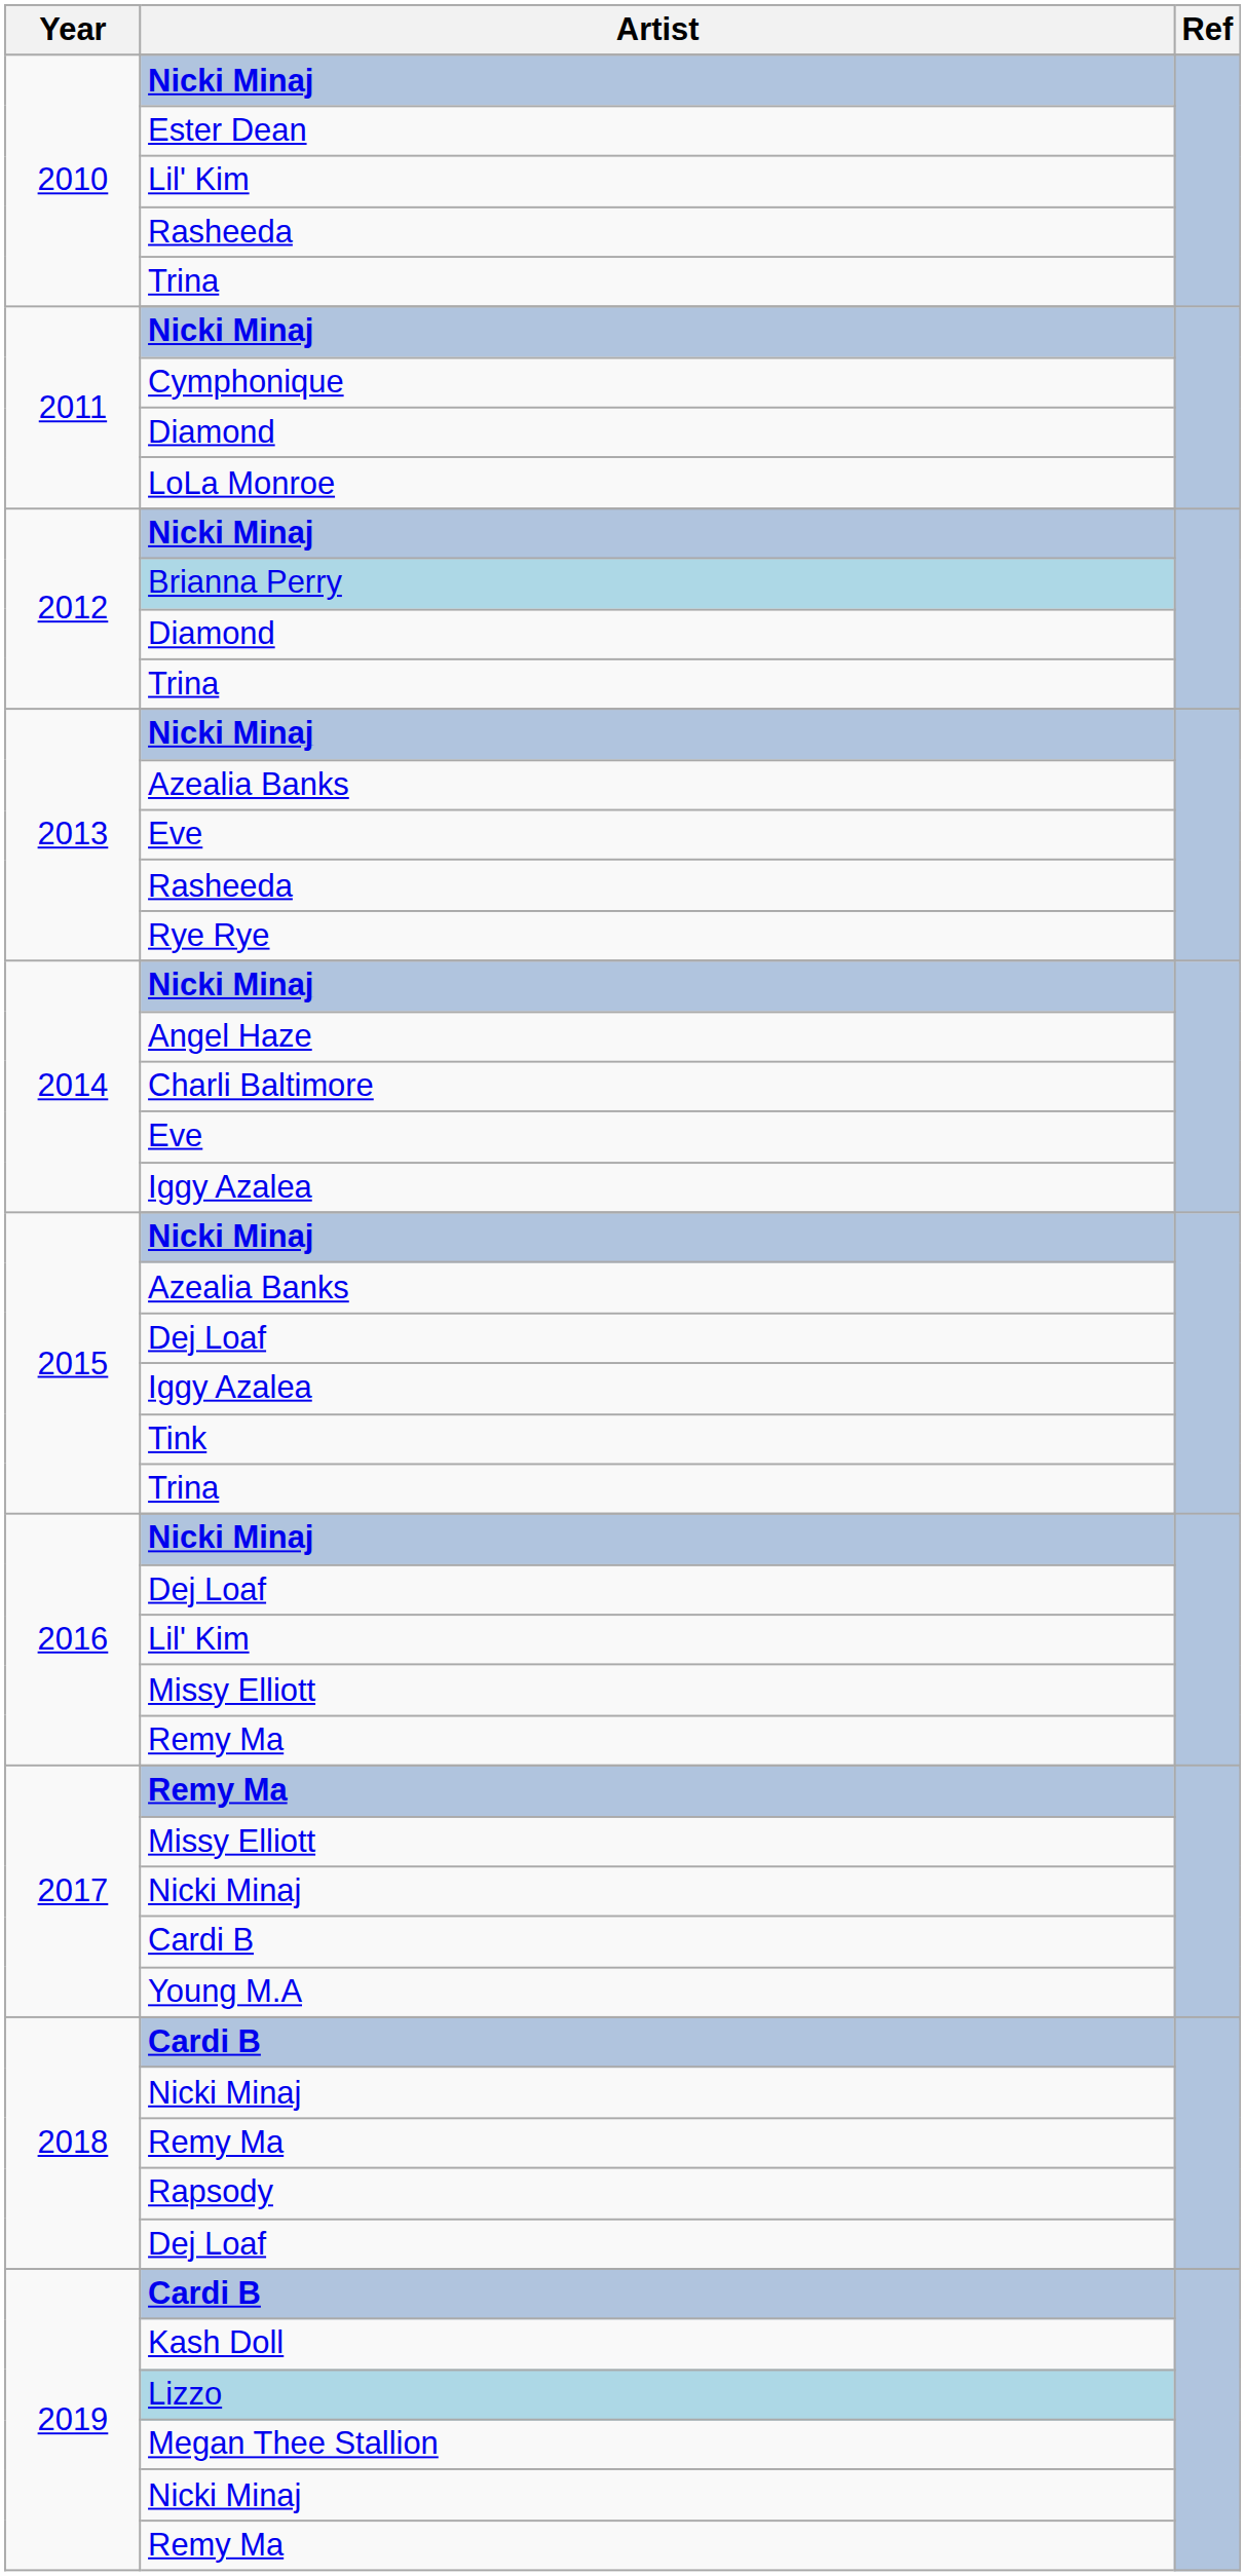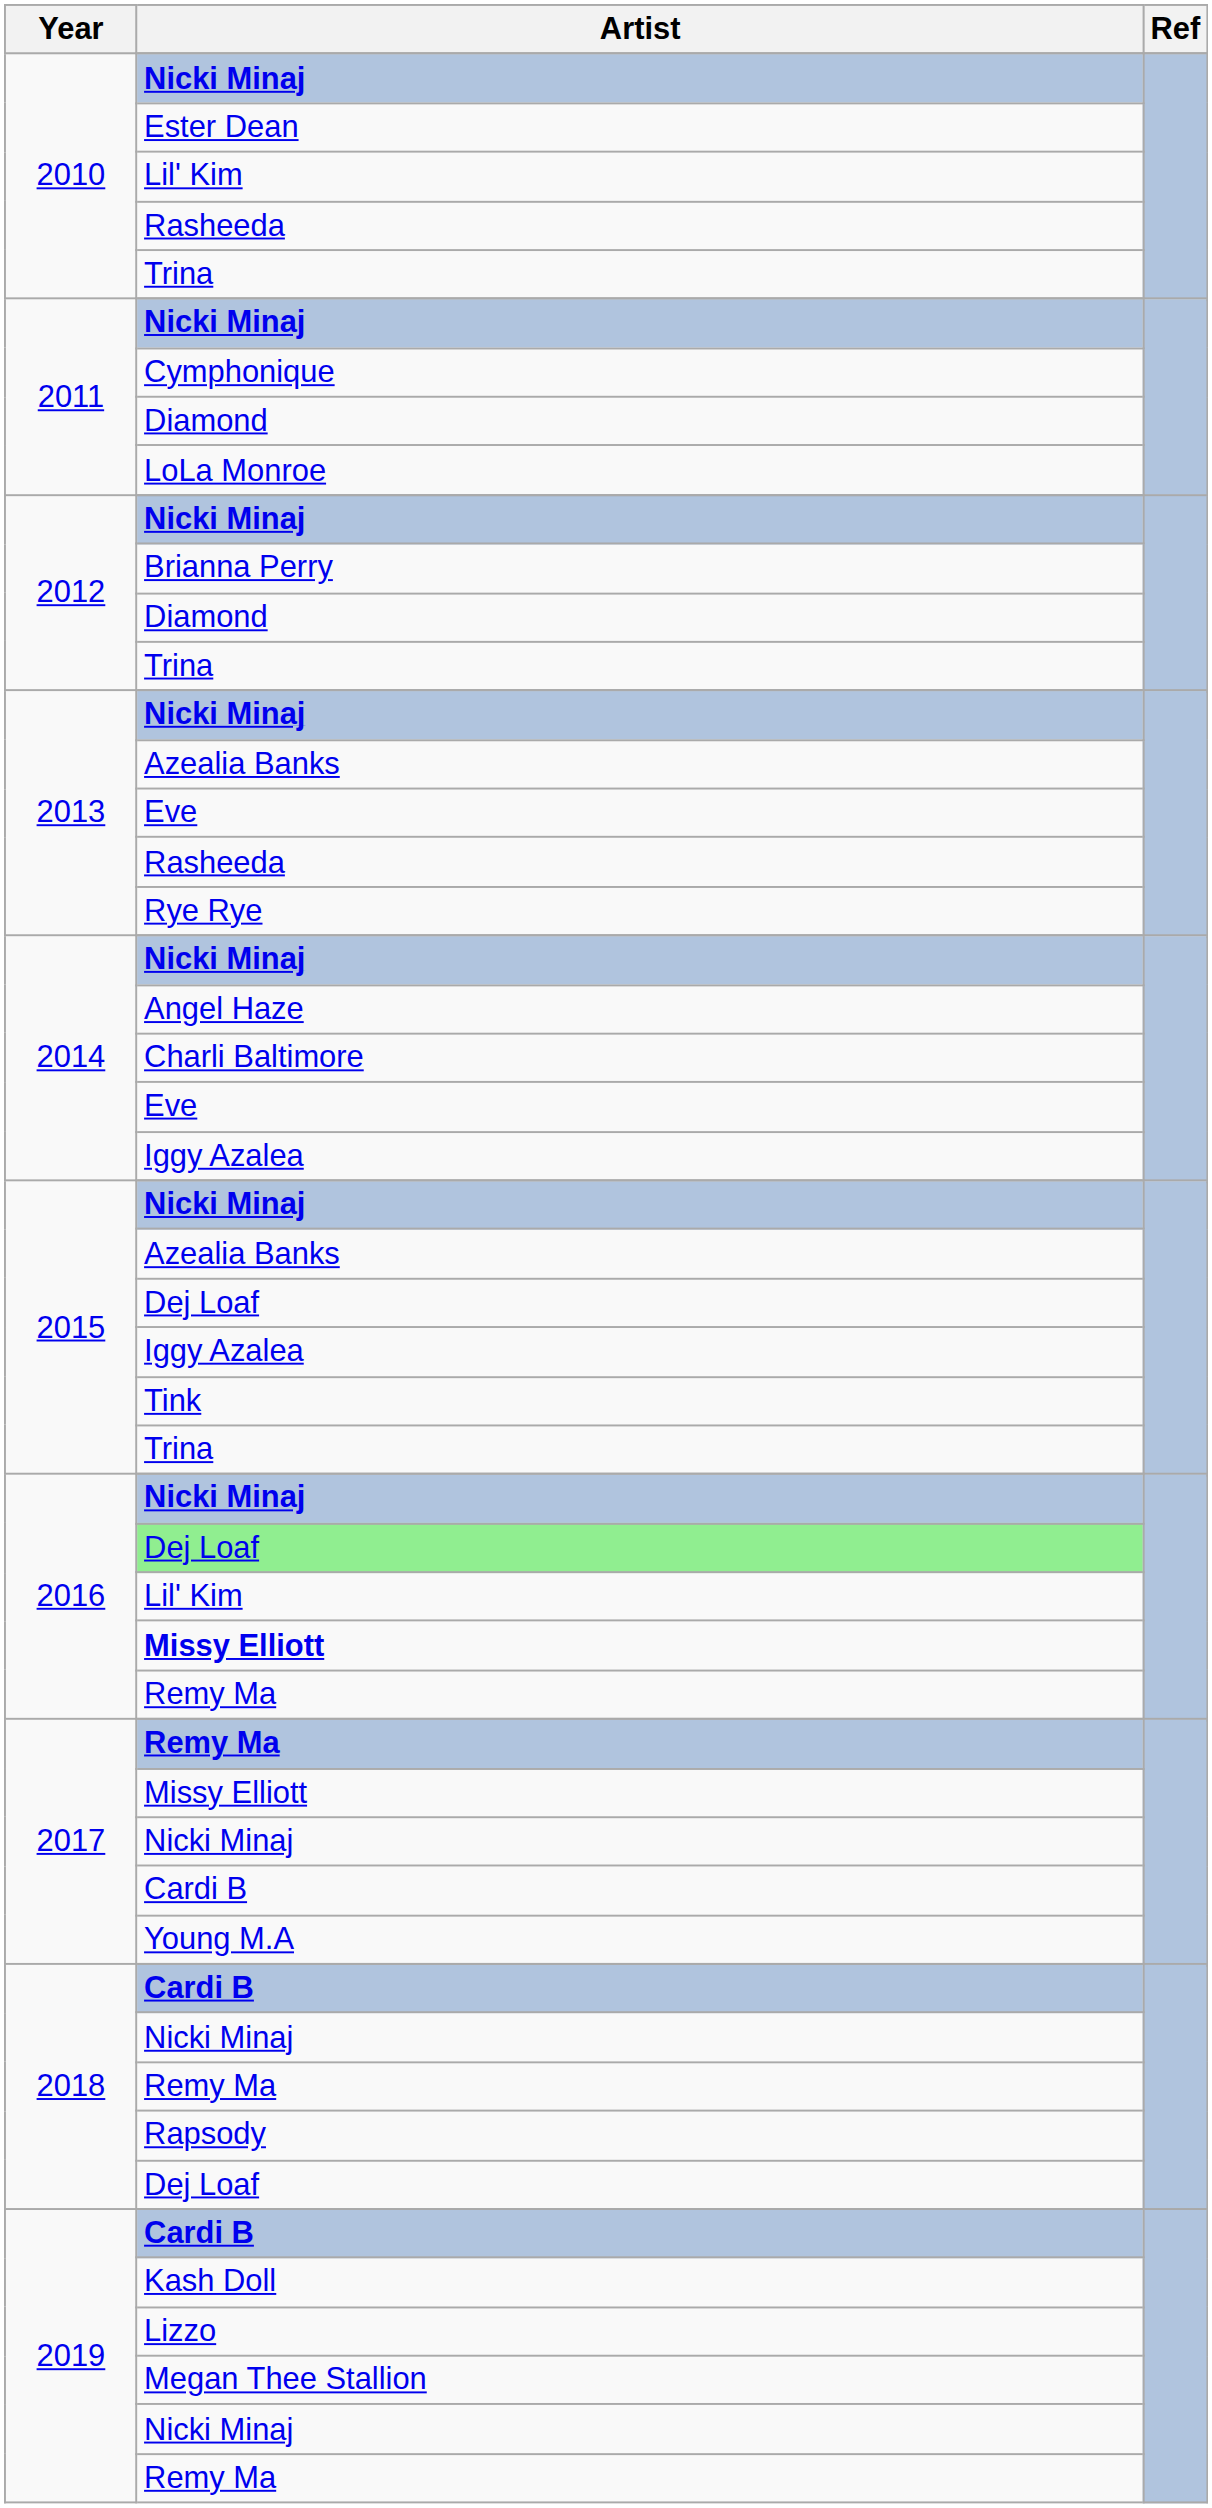Brianna Perry | Artist: lightblue background -> no background
2016 / Dej Loaf | Artist: no background -> lightgreen background
2016 / Missy Elliott | Artist: normal -> bold
Lizzo | Artist: lightblue background -> no background
